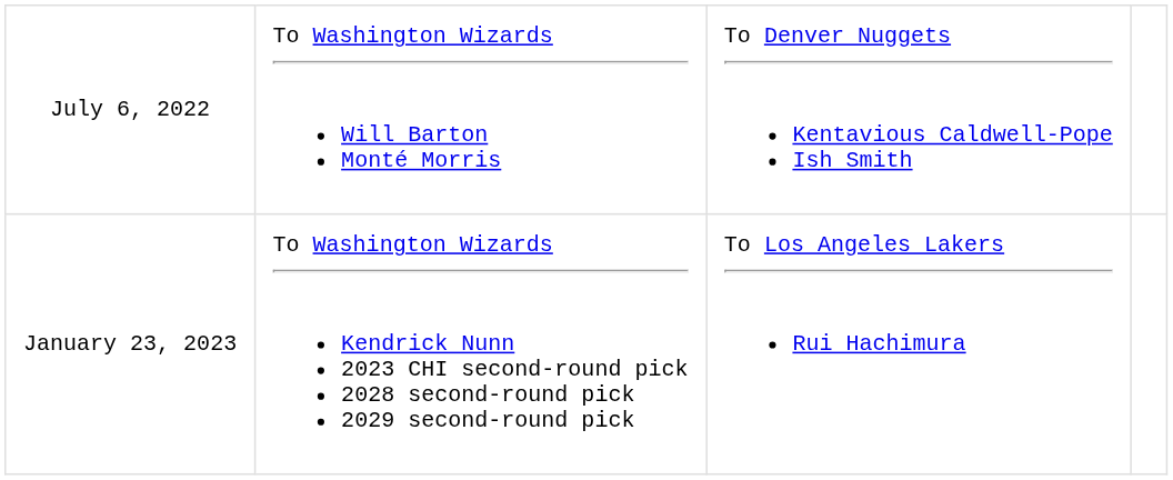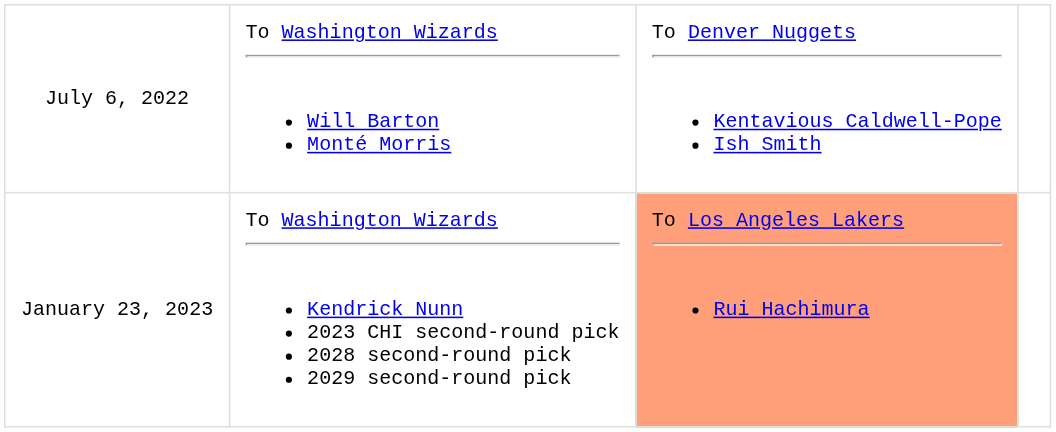January 23, 2023 | column 3: no background -> lightsalmon background
